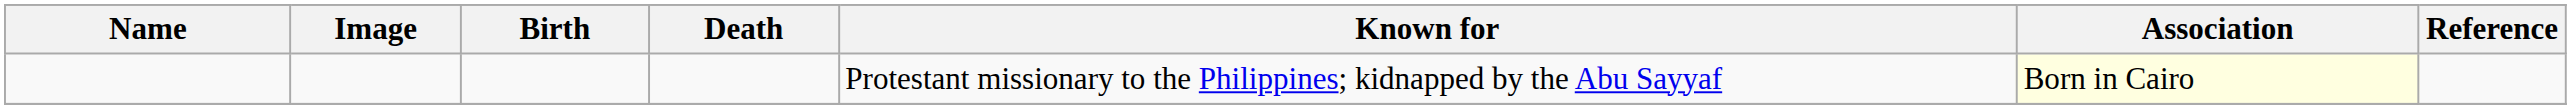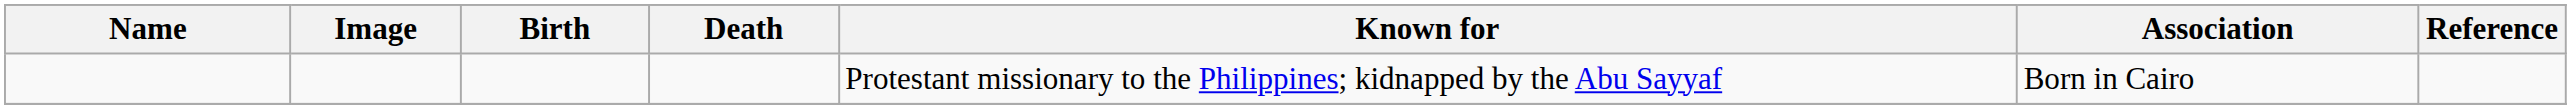row 2 | Association: lightyellow background -> no background
